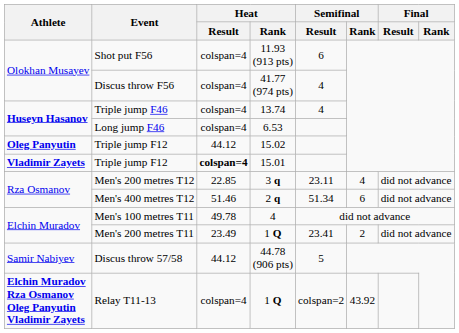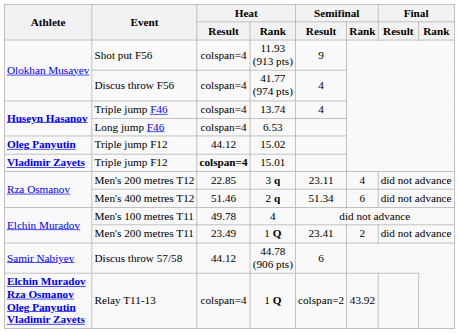Shot put F56 | Semifinal / Result: 6 -> 9
Discus throw 57/58 | Semifinal / Result: 5 -> 6
